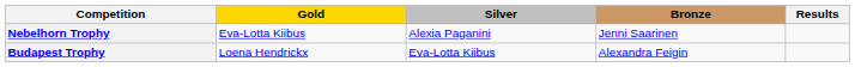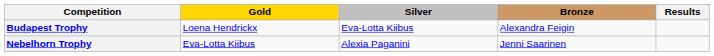rows swapped: Nebelhorn Trophy <-> Budapest Trophy
